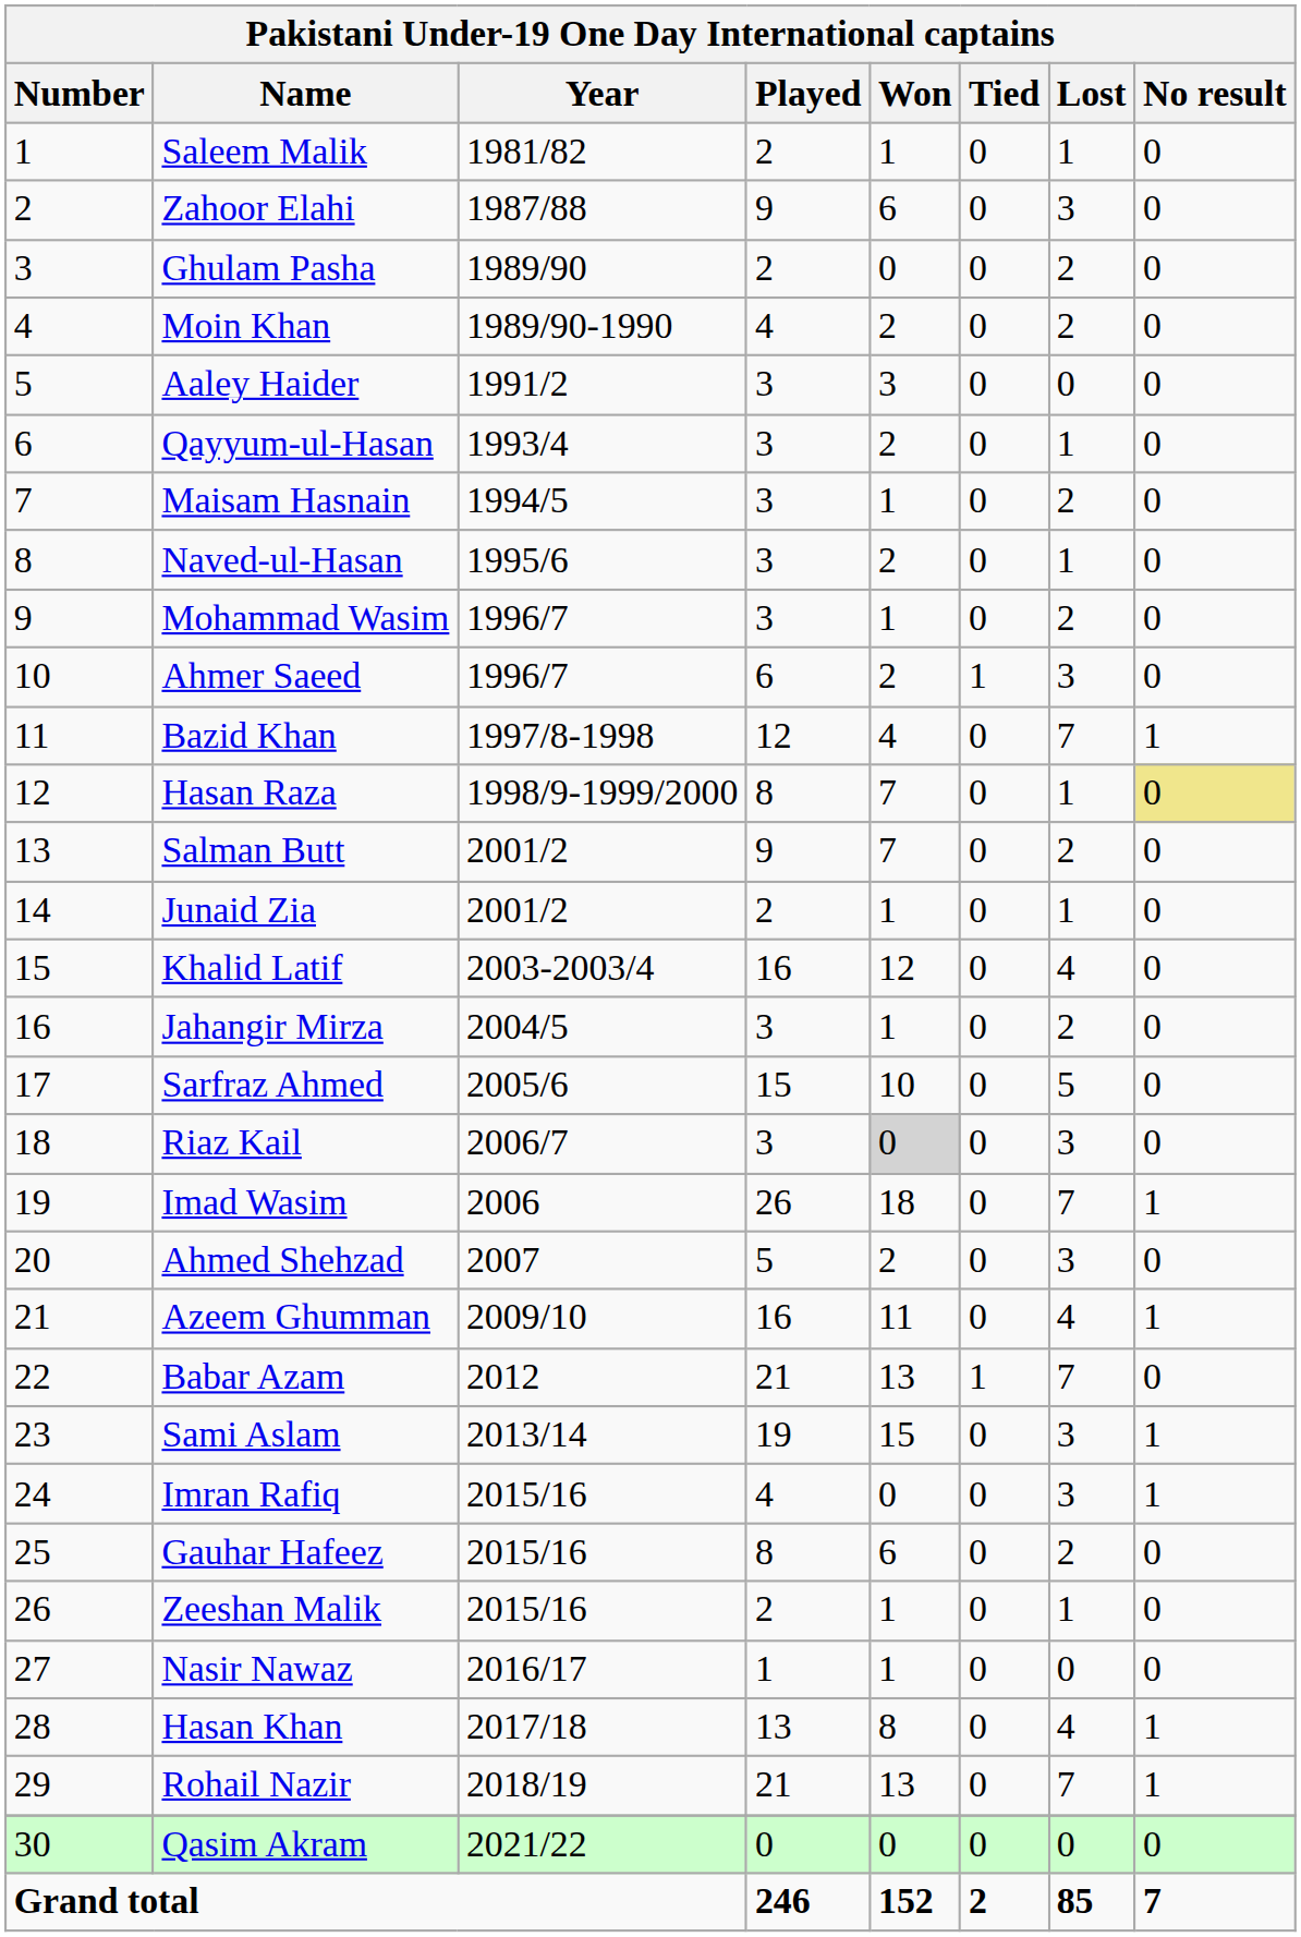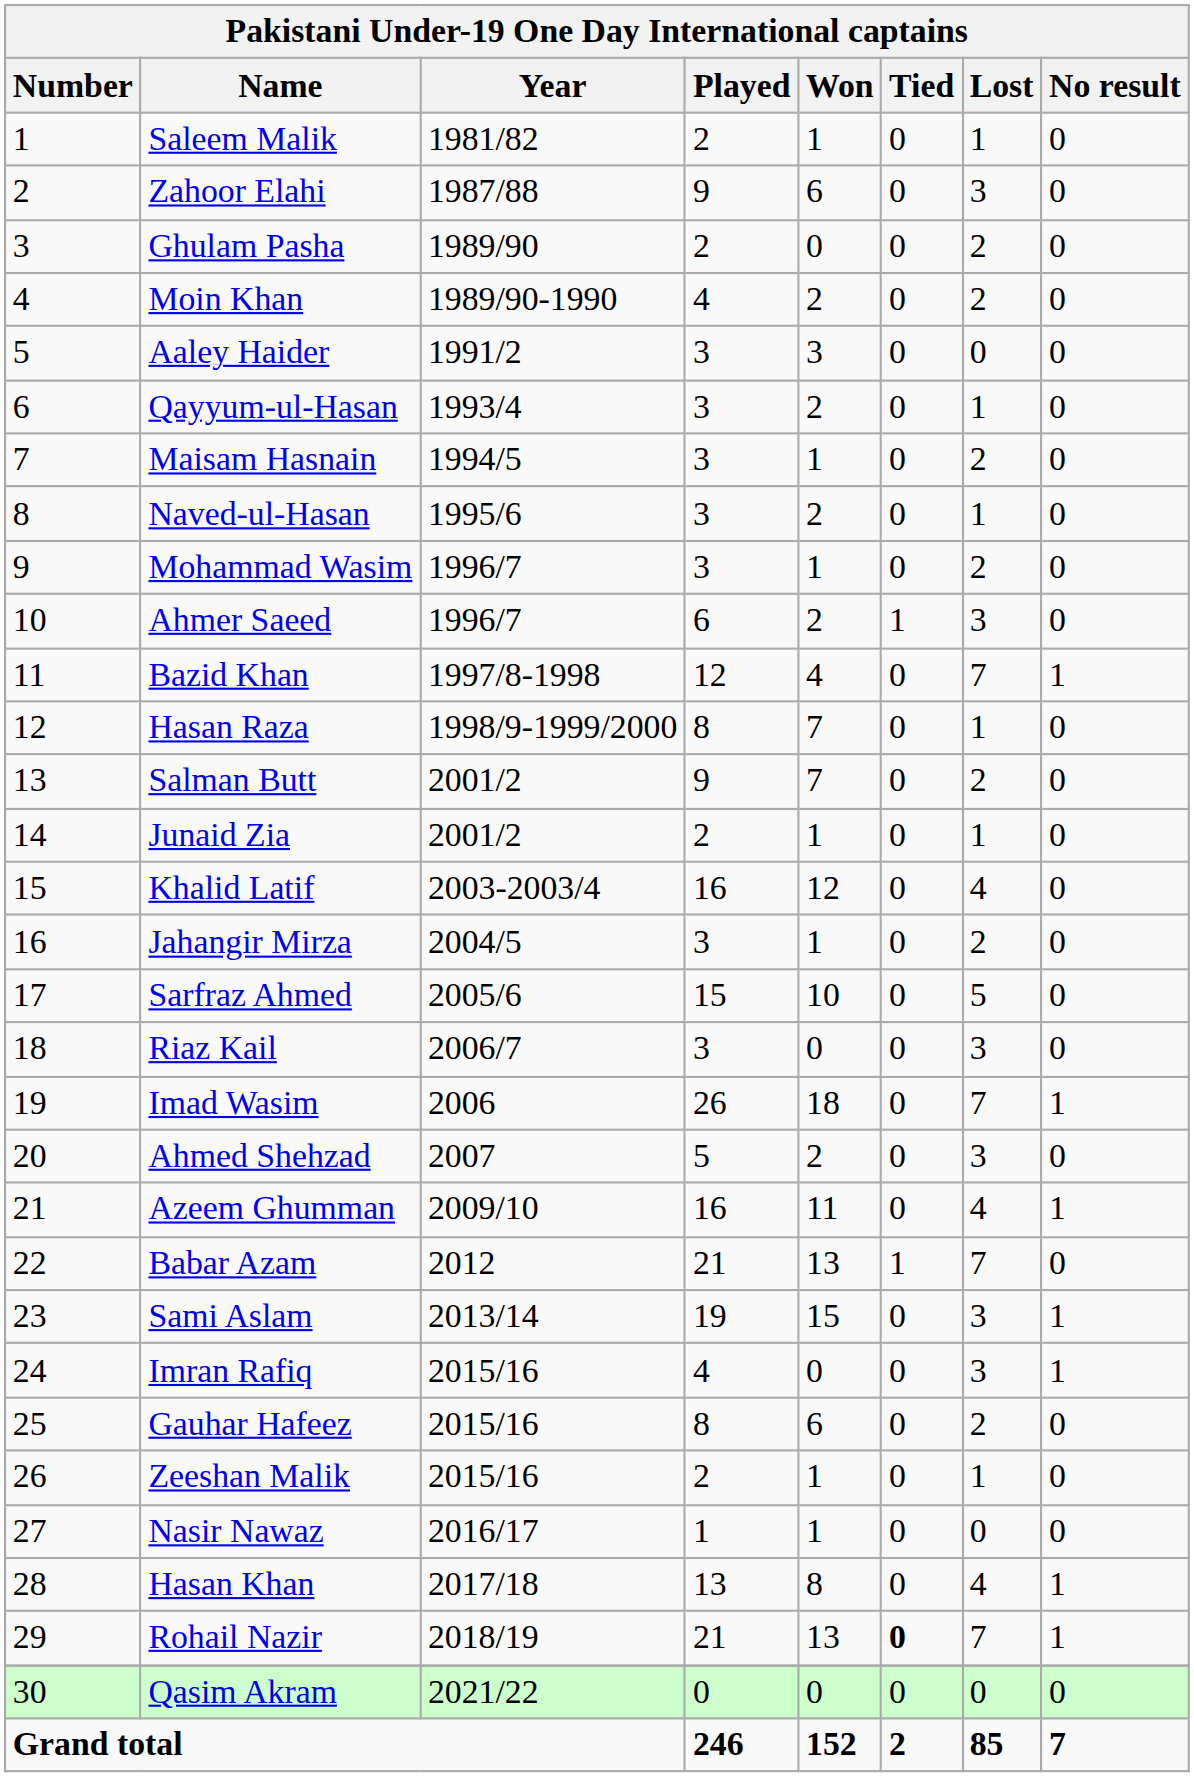Hasan Raza | No result: khaki background -> no background
Riaz Kail | Won: lightgrey background -> no background
Rohail Nazir | Tied: normal -> bold
